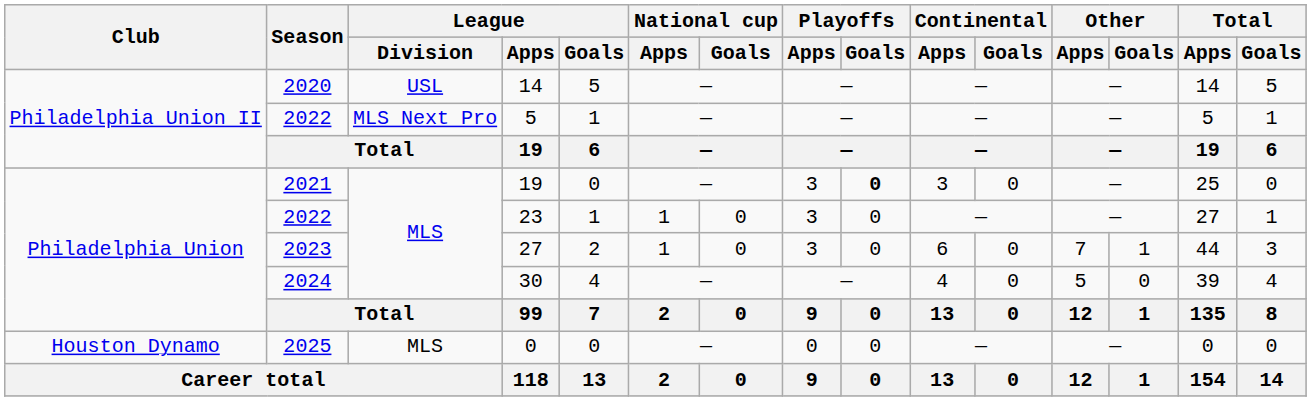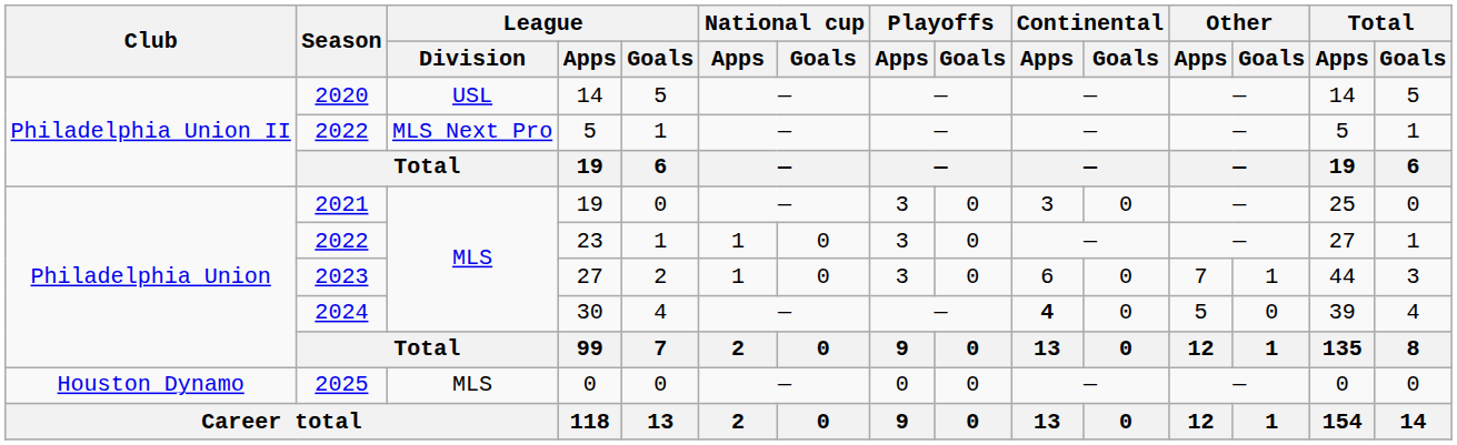2021 / 19 | Playoffs / Goals: bold -> normal
30 | Continental / Apps: normal -> bold
